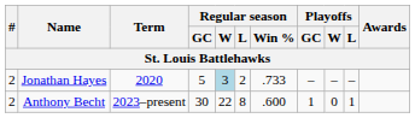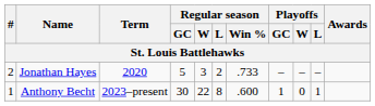Jonathan Hayes | Regular season / W: lightblue background -> no background
Anthony Becht | #: 2 -> 1
